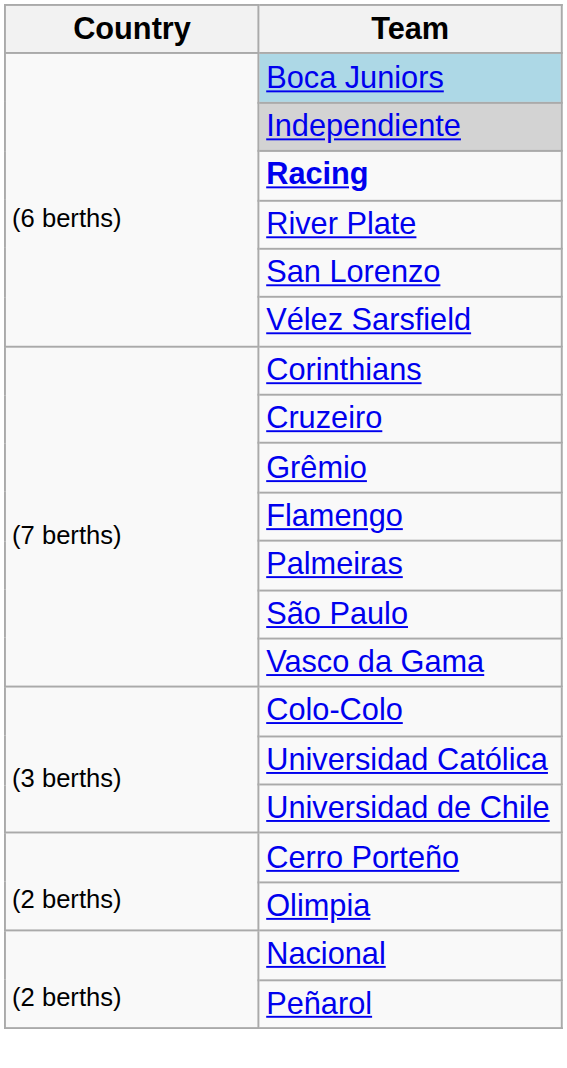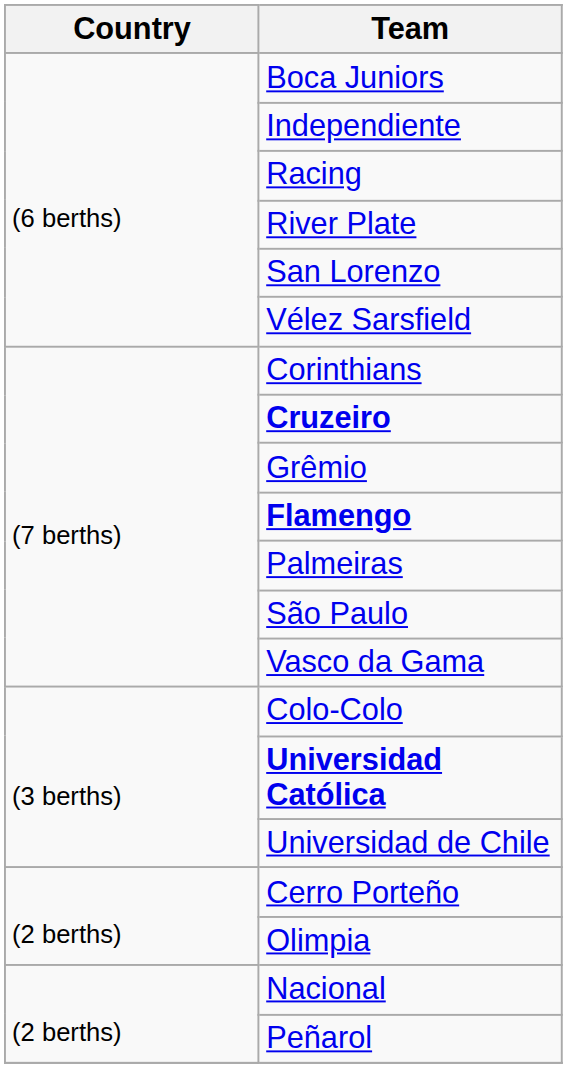Boca Juniors | Team: lightblue background -> no background
Independiente | Team: lightgrey background -> no background
Racing | Team: bold -> normal
Cruzeiro | Team: normal -> bold
Flamengo | Team: normal -> bold
Universidad Católica | Team: normal -> bold
